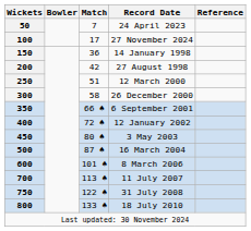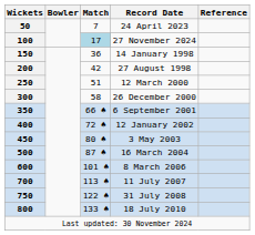100 | Match: no background -> lightblue background
